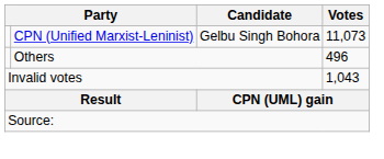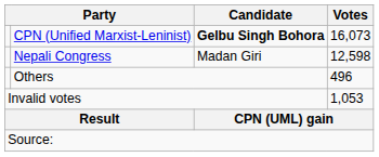CPN (Unified Marxist-Leninist) | Candidate: normal -> bold
CPN (Unified Marxist-Leninist) | Votes: 11,073 -> 16,073
+ row: Nepali Congress | Madan Giri | 12,598
Invalid votes | Votes: 1,043 -> 1,053
